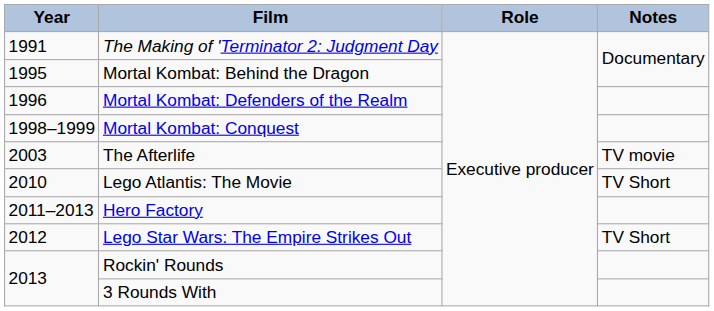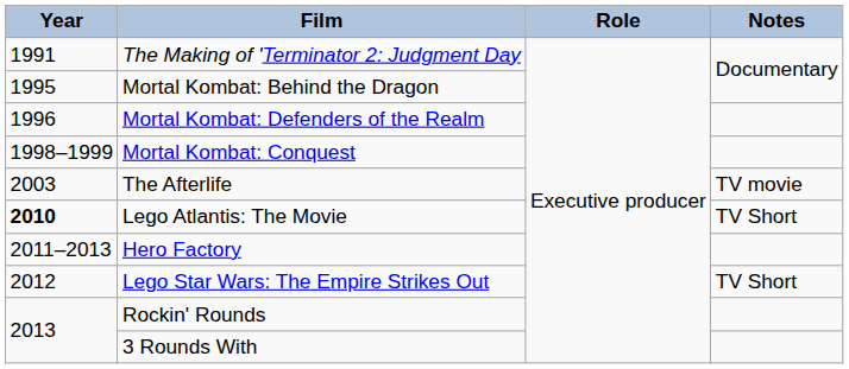Lego Atlantis: The Movie | Year: normal -> bold
